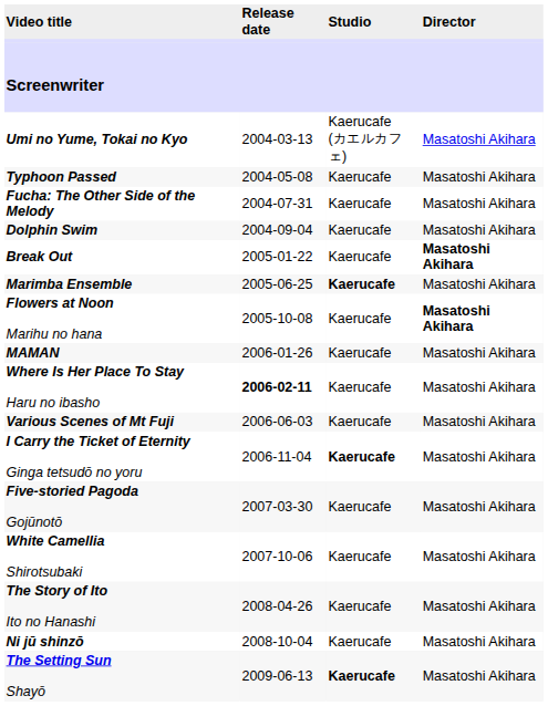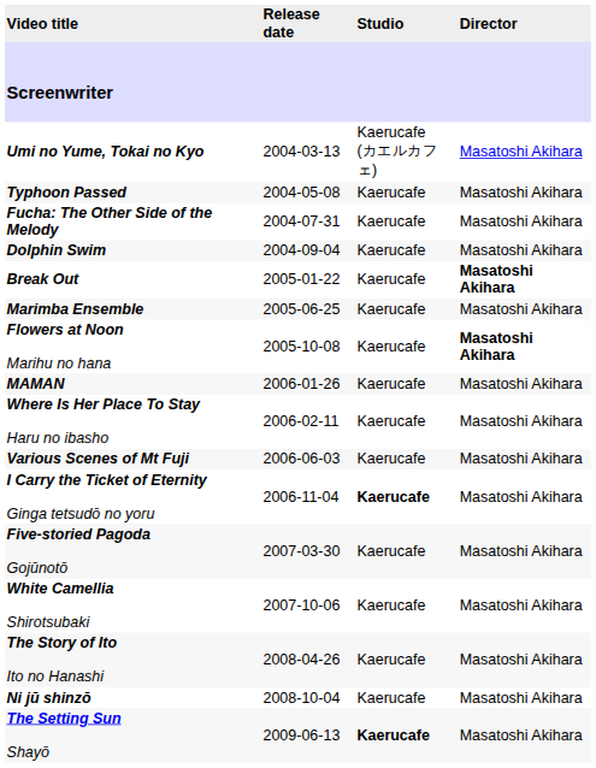Marimba Ensemble | Studio: bold -> normal
Where Is Her Place To Stay Haru no ibasho | Release date: bold -> normal
